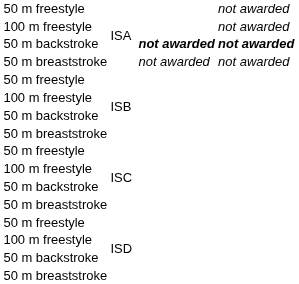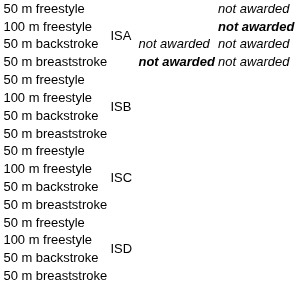100 m freestyle / ISA | column 4: normal -> bold
50 m backstroke / ISA | column 3: bold -> normal
50 m backstroke / ISA | column 4: bold -> normal
50 m breaststroke / ISA | column 3: normal -> bold
